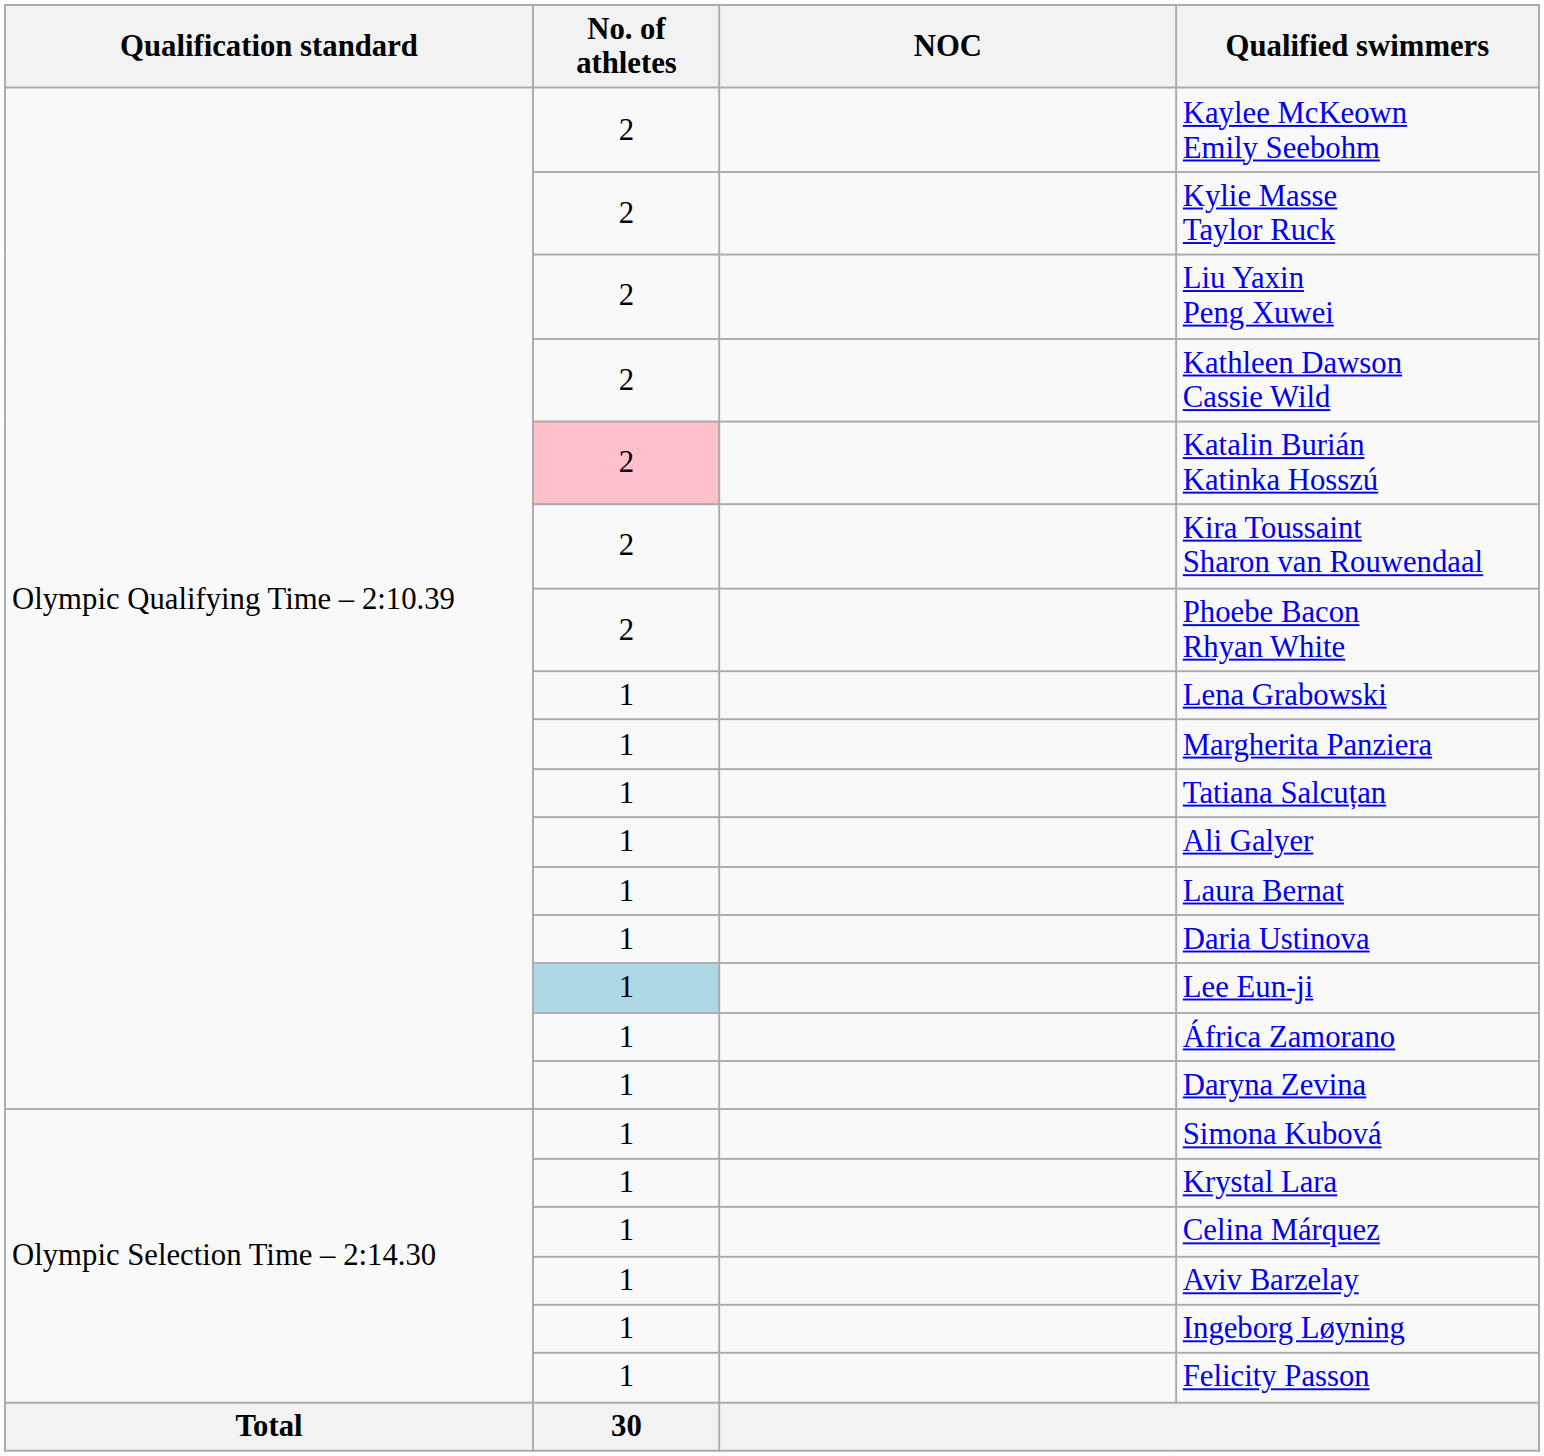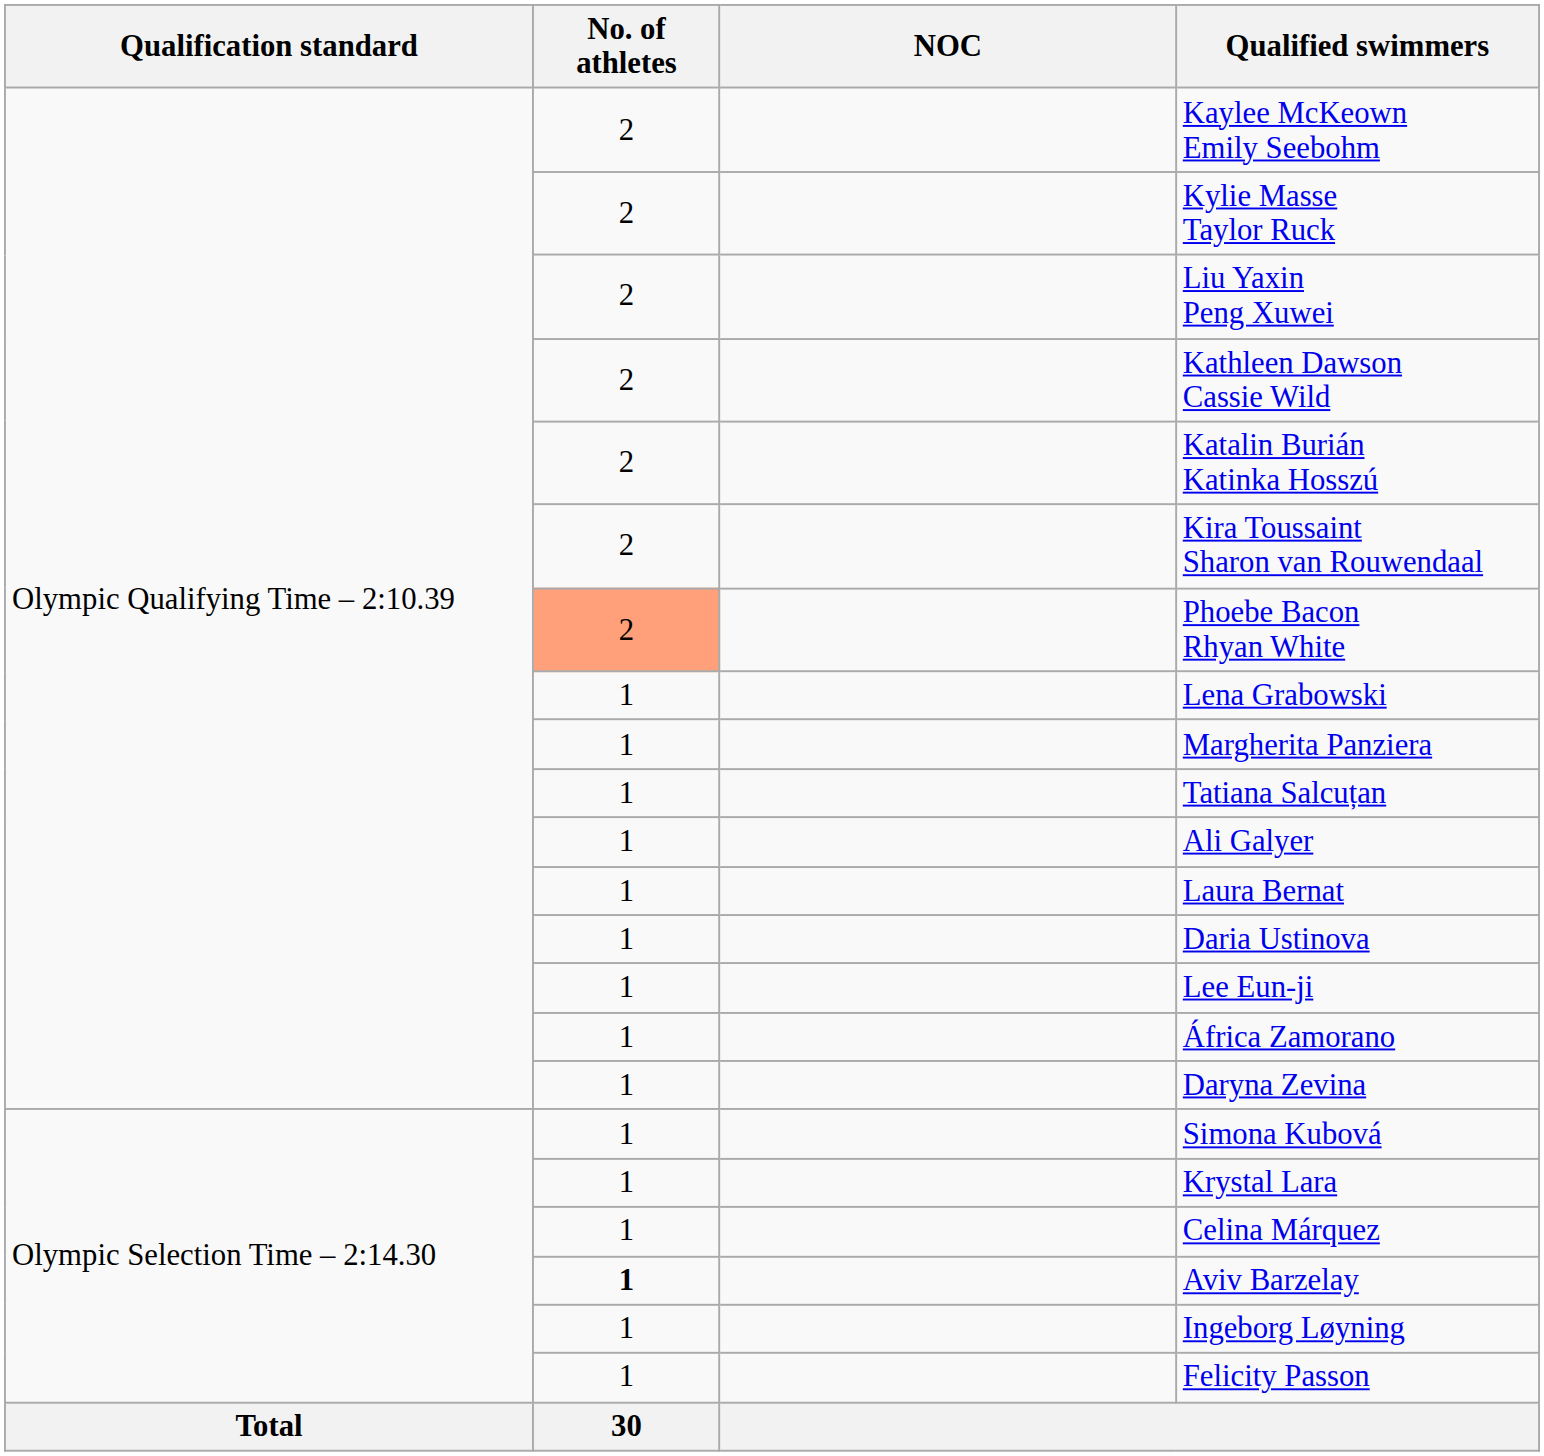Katalin Burián Katinka Hosszú | No. of athletes: pink background -> no background
Phoebe Bacon Rhyan White | No. of athletes: no background -> lightsalmon background
Lee Eun-ji | No. of athletes: lightblue background -> no background
Aviv Barzelay | No. of athletes: normal -> bold
